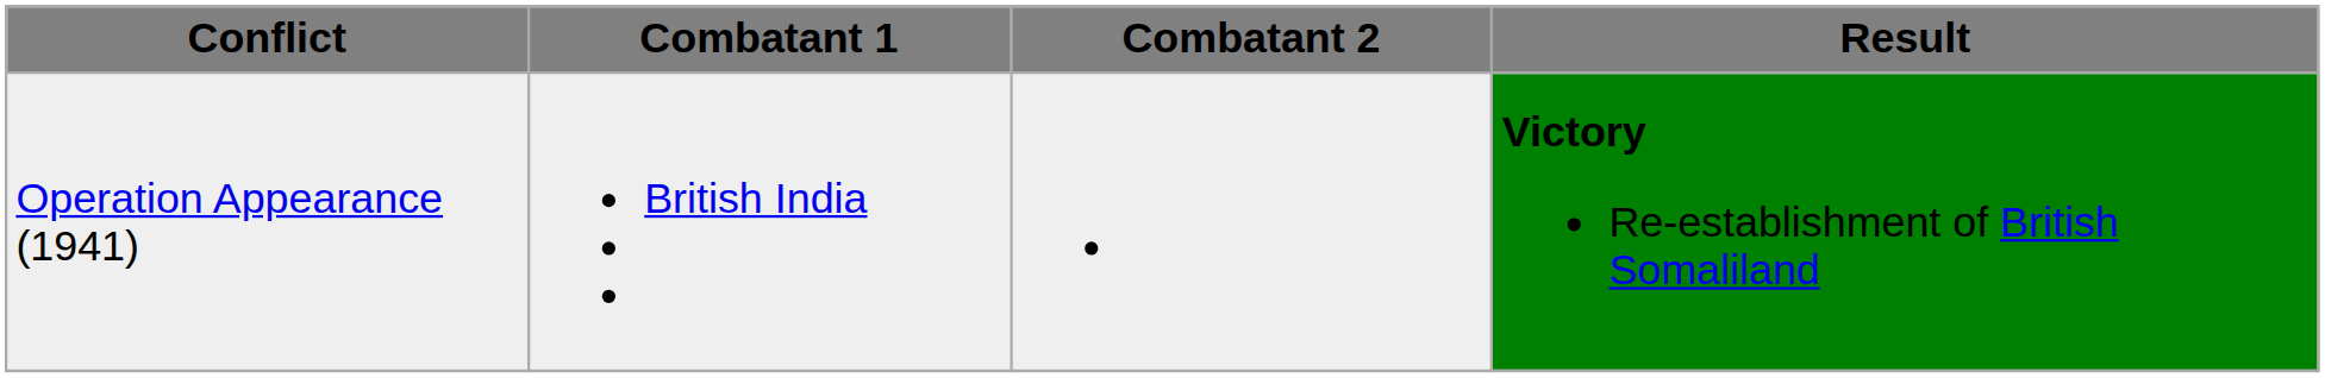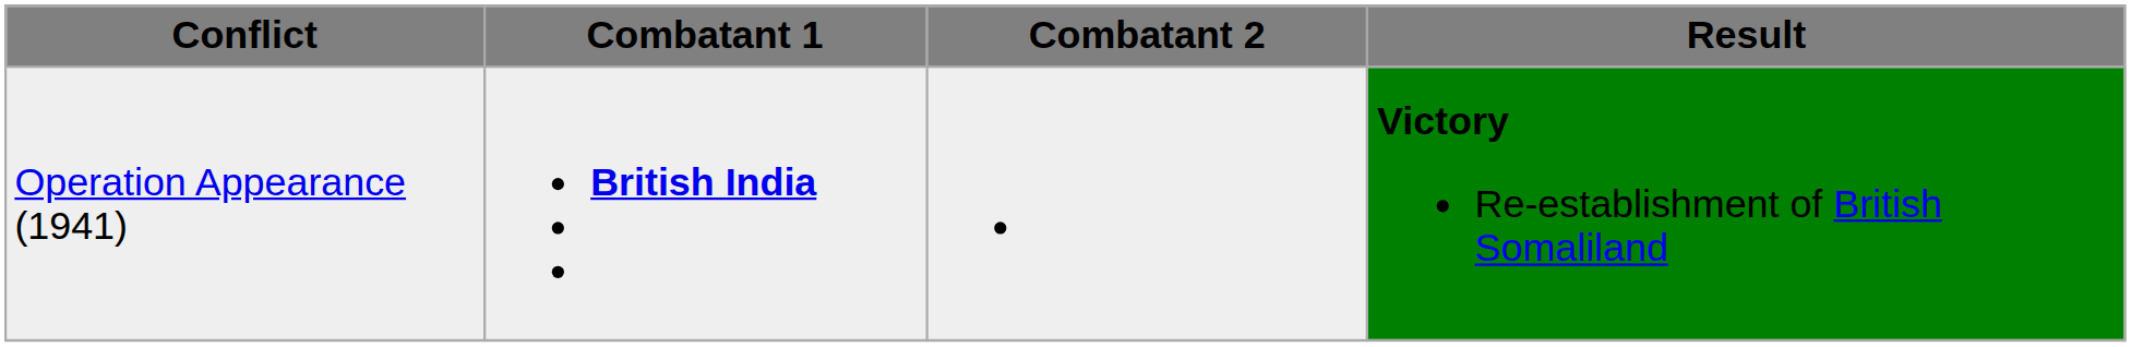Operation Appearance (1941) | Combatant 1: normal -> bold
